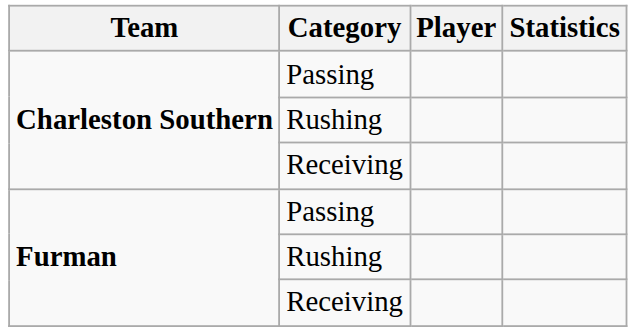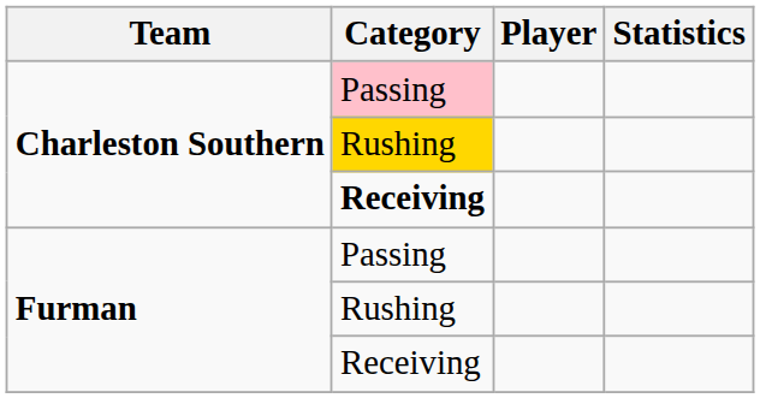Charleston Southern / Passing | Category: no background -> pink background
Charleston Southern / Rushing | Category: no background -> gold background
Charleston Southern / Receiving | Category: normal -> bold
